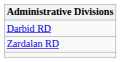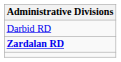row 3 | column 1: normal -> bold
